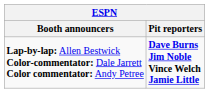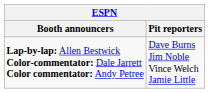row 3 | Pit reporters: bold -> normal
